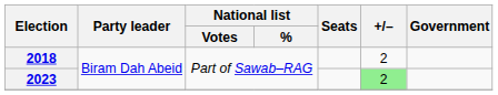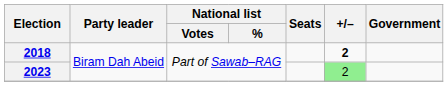2018 | +/–: normal -> bold
